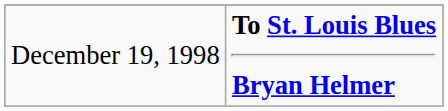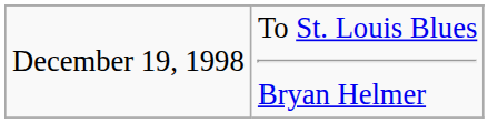December 19, 1998 | column 2: bold -> normal
